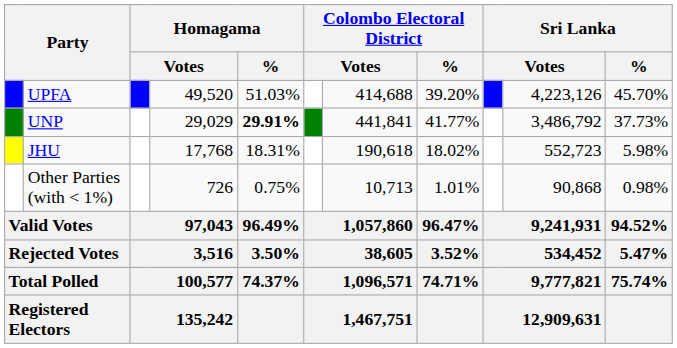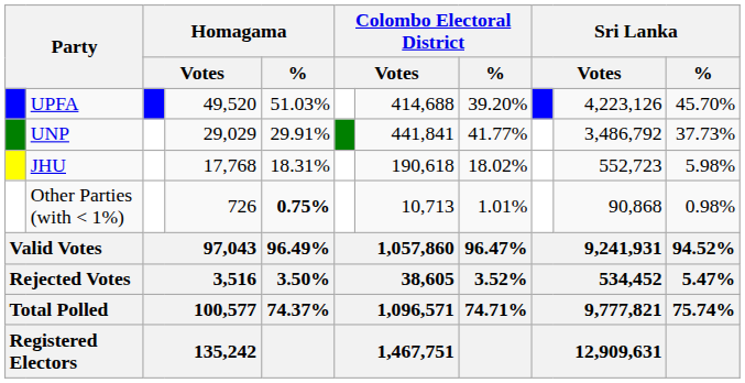UNP | Homagama / %: bold -> normal
Other Parties (with < 1%) | Homagama / %: normal -> bold
